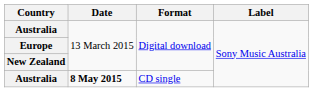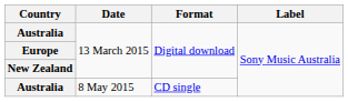8 May 2015 | Date: bold -> normal
